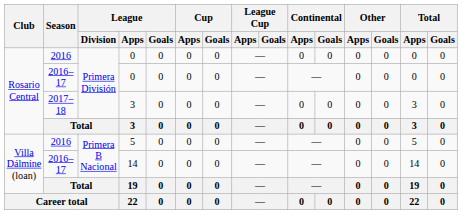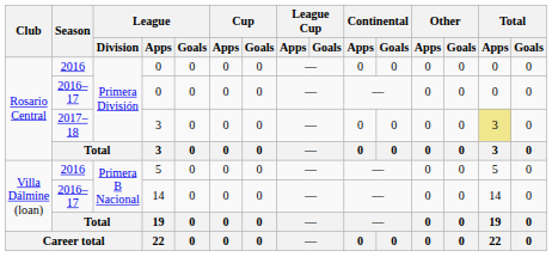2017–18 / 3 | Total / Apps: no background -> khaki background
